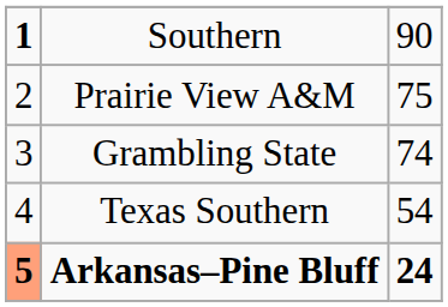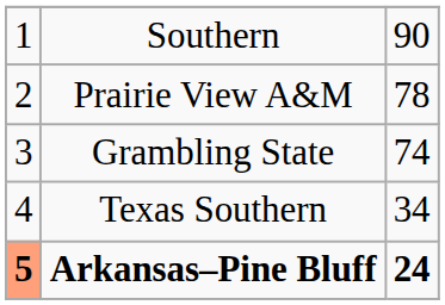Southern | column 1: bold -> normal
Prairie View A&M | column 3: 75 -> 78
Texas Southern | column 3: 54 -> 34
